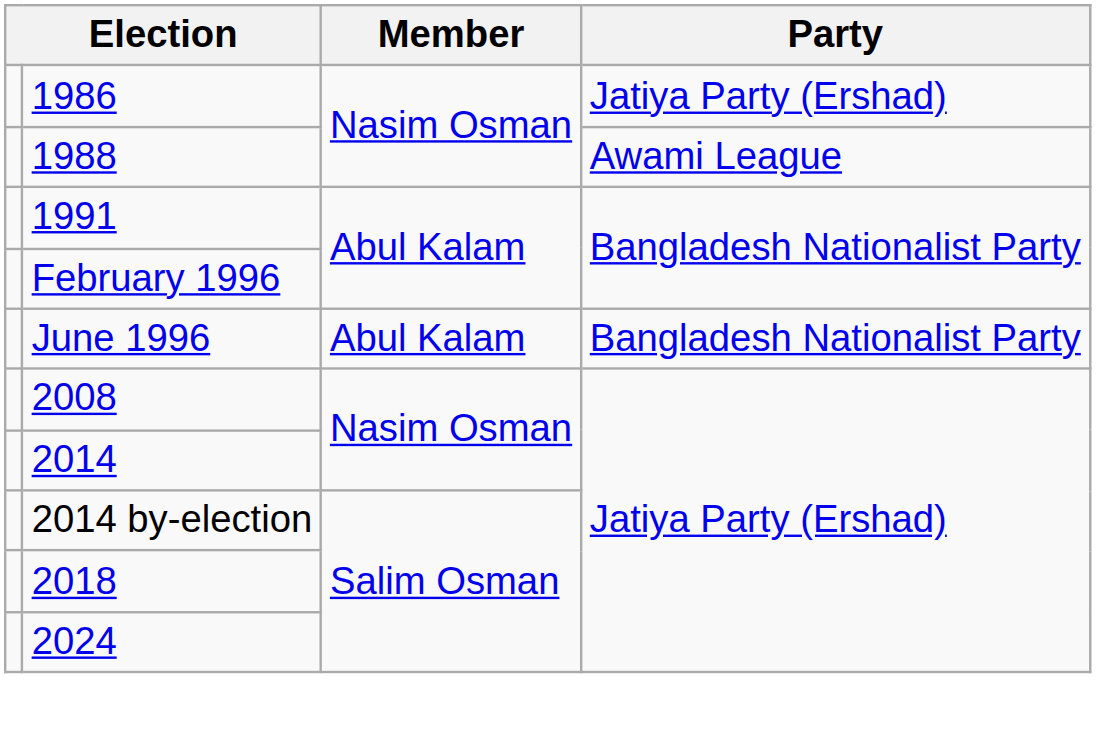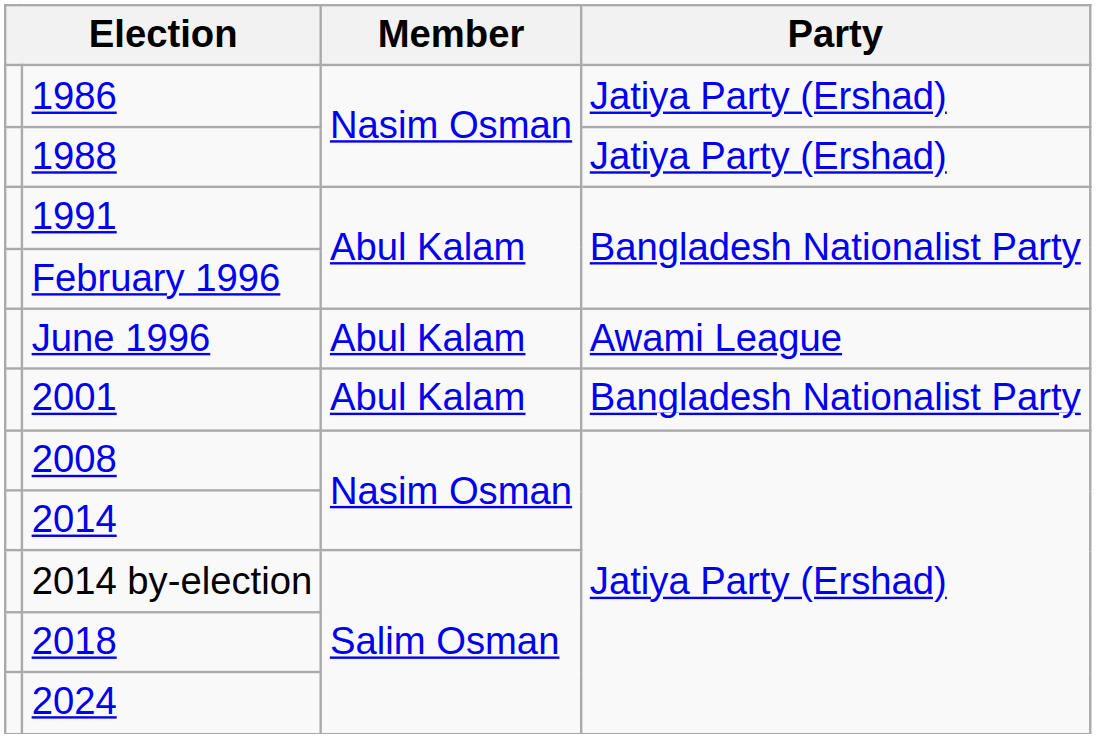1988 | Party: Awami League -> Jatiya Party (Ershad)
June 1996 | Party: Bangladesh Nationalist Party -> Awami League
+ row: 2001 | Abul Kalam | Bangladesh Nationalist Party
